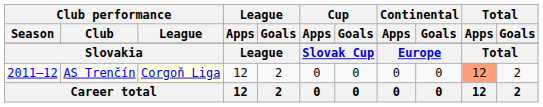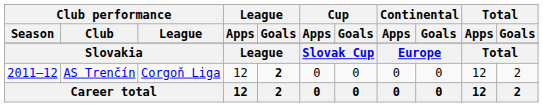AS Trenčín | Club performance / League: lightyellow background -> no background
AS Trenčín | League / Goals: normal -> bold
AS Trenčín | Total / Apps: lightsalmon background -> no background
